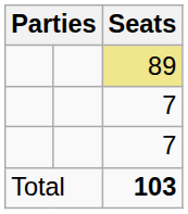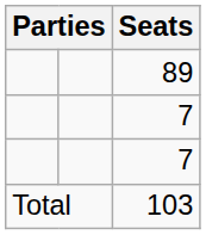89 | Seats: khaki background -> no background
103 | Seats: bold -> normal
